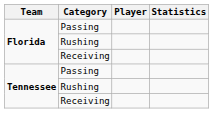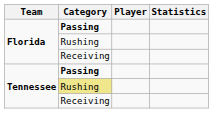Florida / Passing | Category: normal -> bold
Tennessee / Passing | Category: normal -> bold
Tennessee / Rushing | Category: no background -> khaki background
